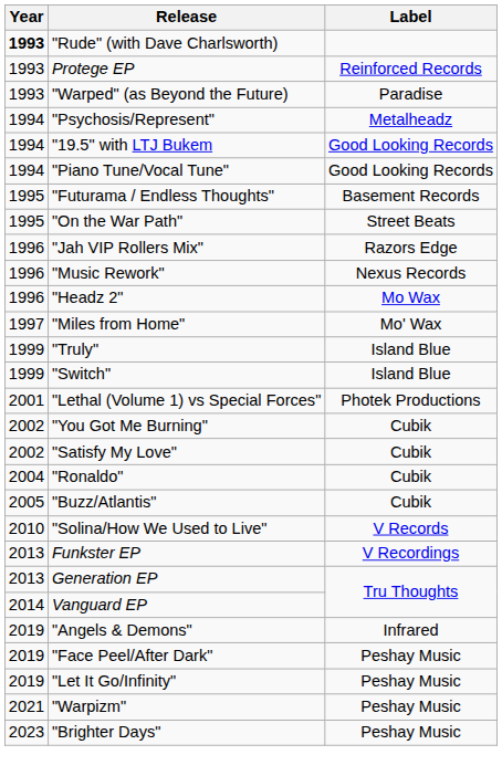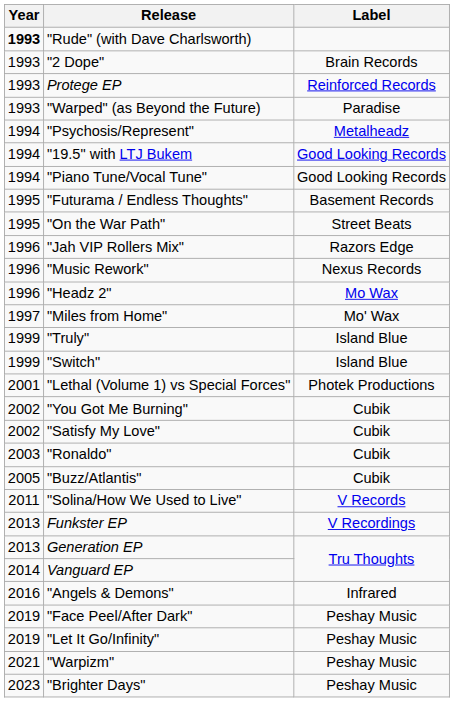+ row: 1993 | "2 Dope" | Brain Records
"Ronaldo" | Year: 2004 -> 2003
"Solina/How We Used to Live" | Year: 2010 -> 2011
"Angels & Demons" | Year: 2019 -> 2016
